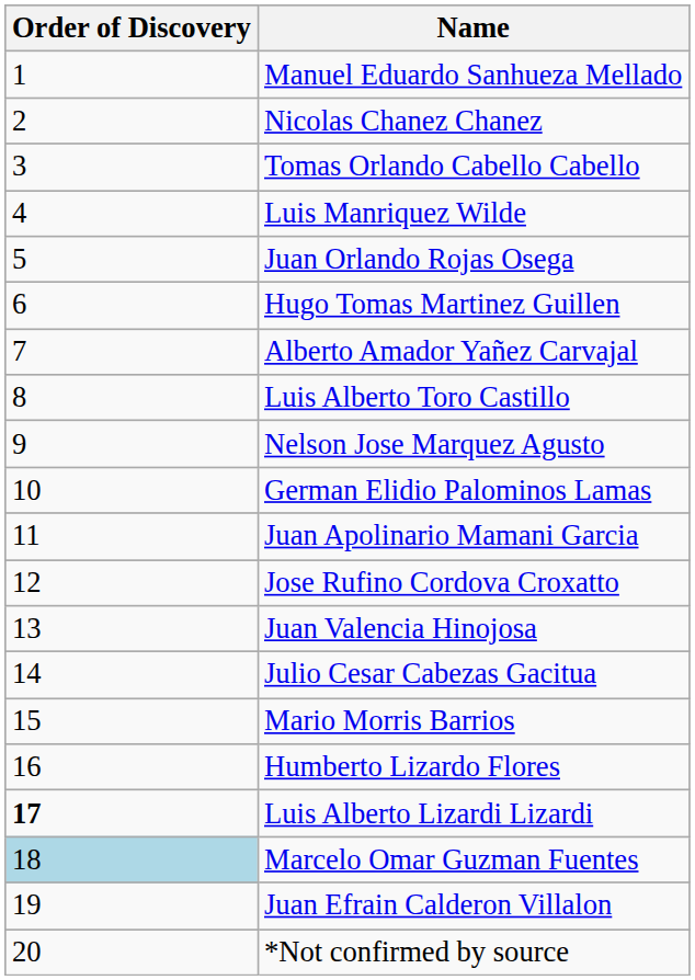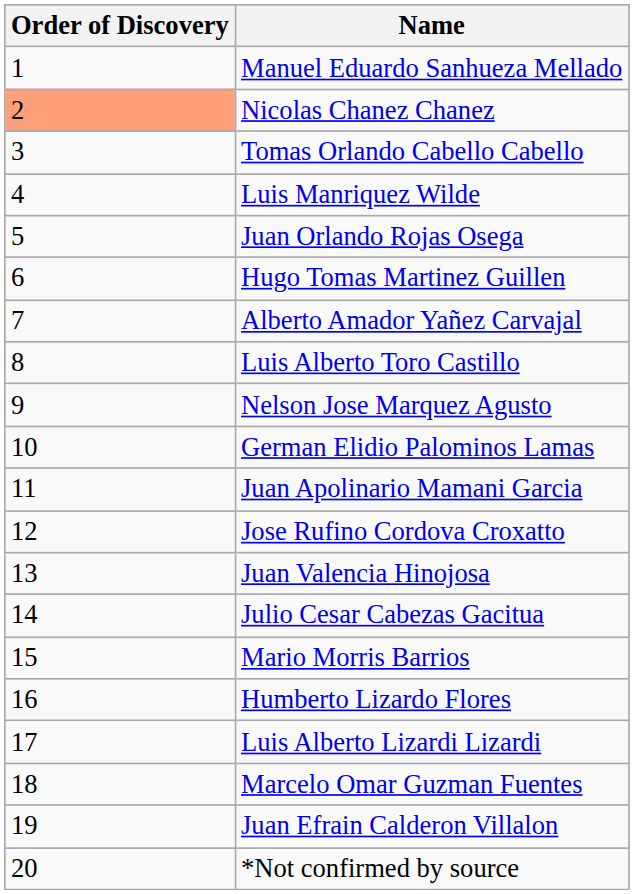Nicolas Chanez Chanez | Order of Discovery: no background -> lightsalmon background
Luis Alberto Lizardi Lizardi | Order of Discovery: bold -> normal
Marcelo Omar Guzman Fuentes | Order of Discovery: lightblue background -> no background
